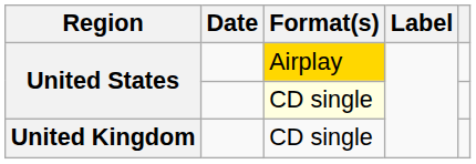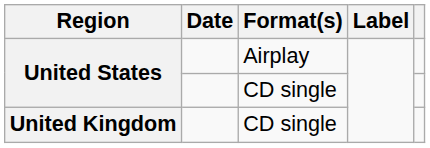United States / Airplay | Format(s): gold background -> no background
United States / CD single | Format(s): lightyellow background -> no background
